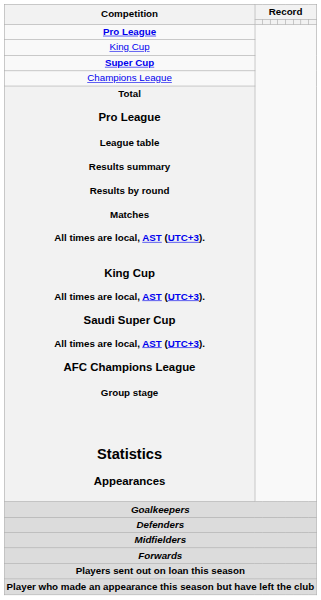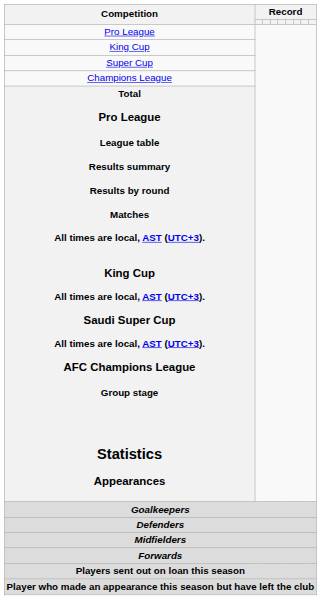Pro League | Competition: bold -> normal
Super Cup | Competition: bold -> normal
